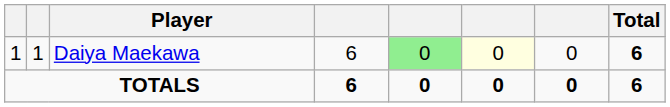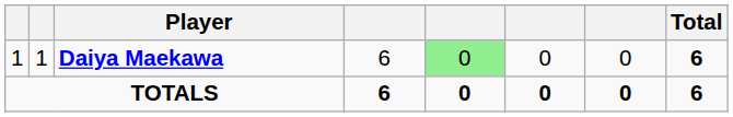row 2 | Player: normal -> bold
row 2 | column 6: lightyellow background -> no background
